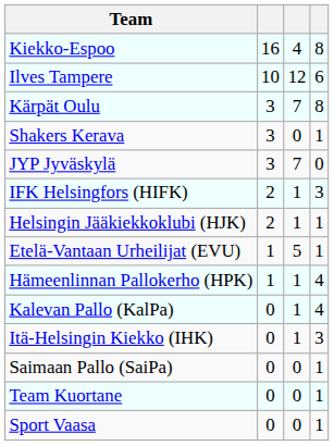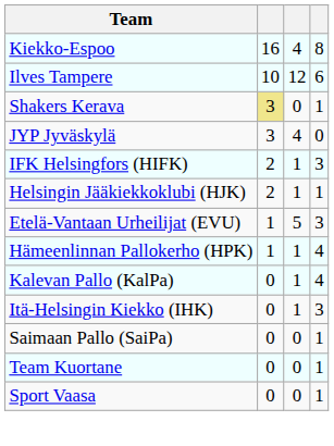- row: Kärpät Oulu | 3 | 7 | 8
Shakers Kerava | column 2: no background -> khaki background
JYP Jyväskylä | column 3: 7 -> 4
Etelä-Vantaan Urheilijat (EVU) | column 4: 1 -> 3
